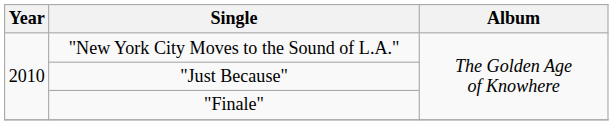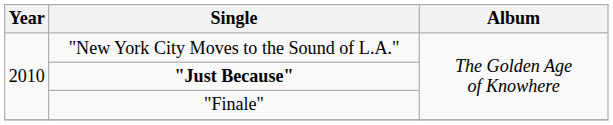"Just Because" | Single: normal -> bold
